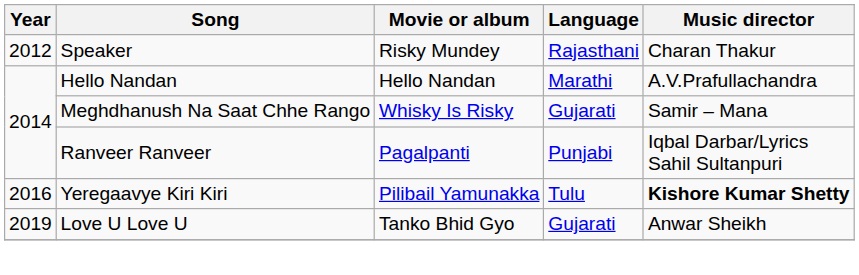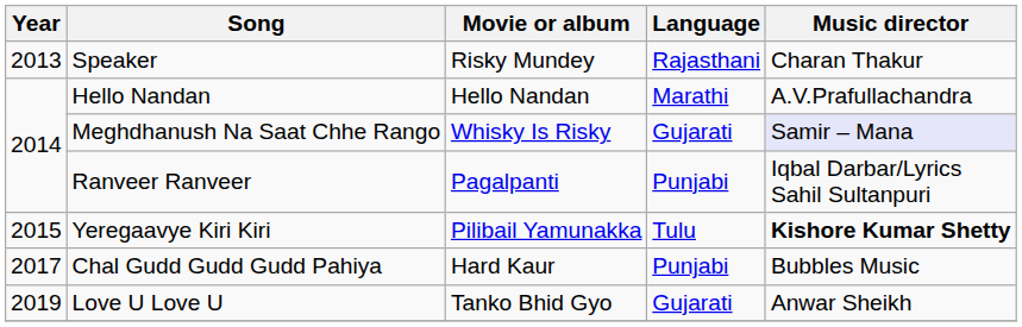Speaker | Year: 2012 -> 2013
Meghdhanush Na Saat Chhe Rango | Music director: no background -> lavender background
Yeregaavye Kiri Kiri | Year: 2016 -> 2015
+ row: 2017 | Chal Gudd Gudd Gudd Pahiya | Hard Kaur | Punjabi | Bubbles Music
